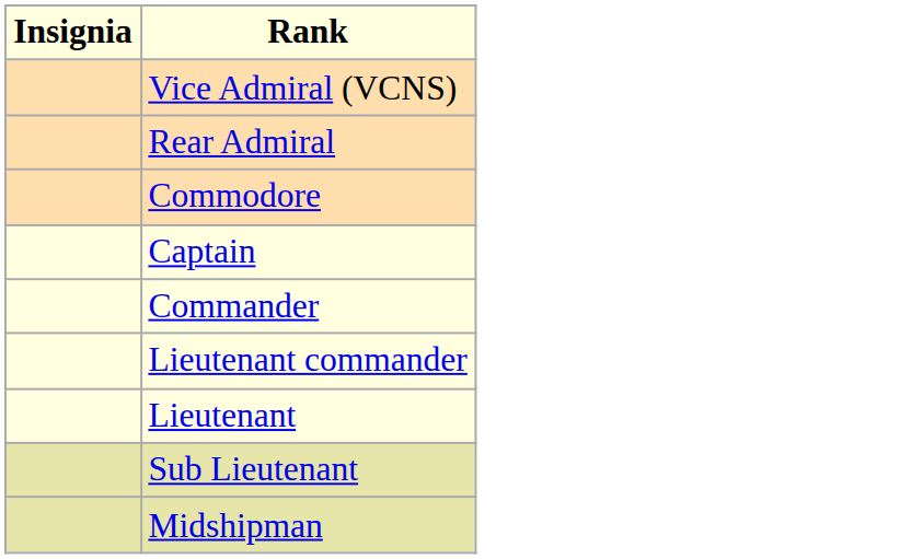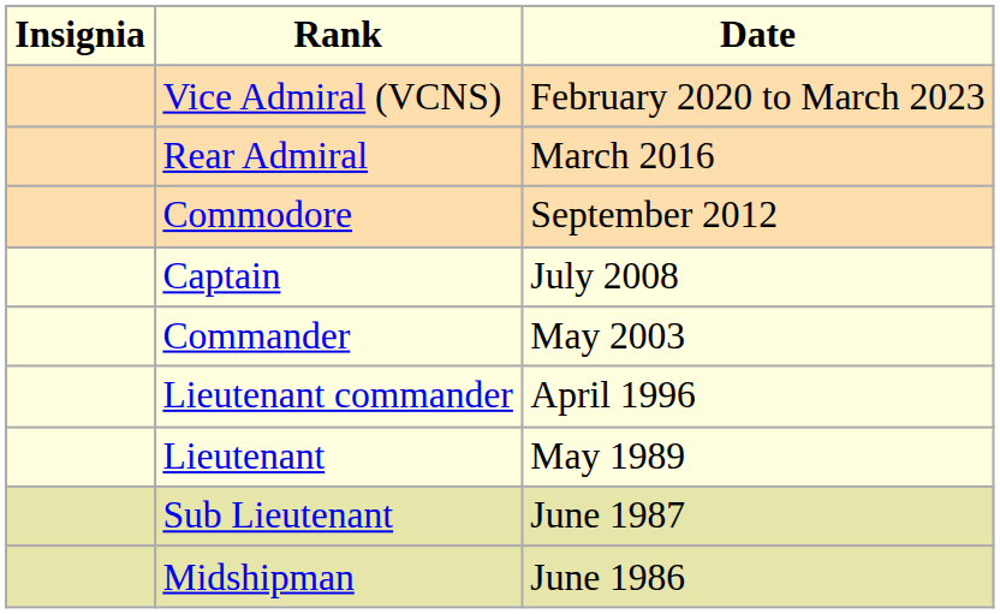+ column: Date | February 2020 to March 2023 | March 2016 | September 2012 | July 2008 | May 2003 | April 1996 | May 1989 | June 1987 | June 1986
